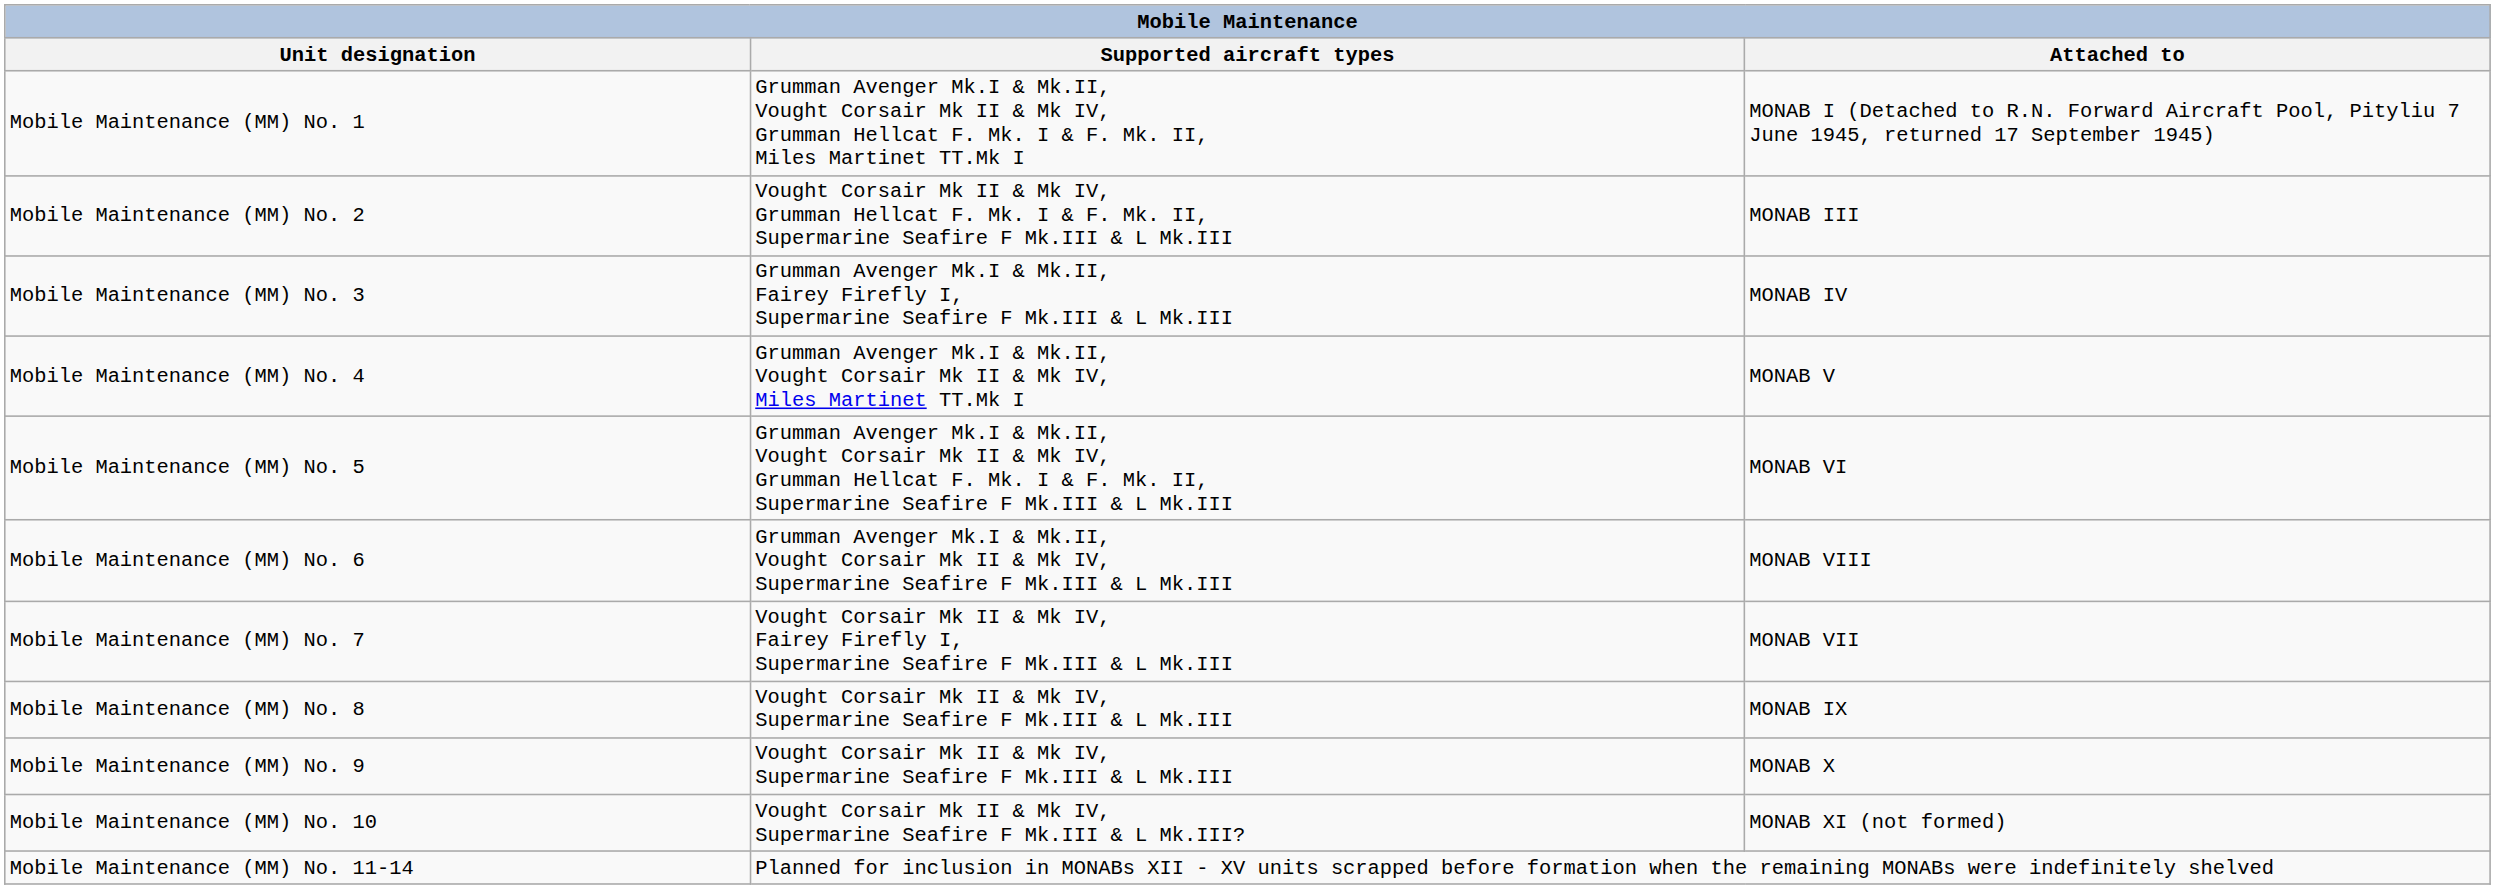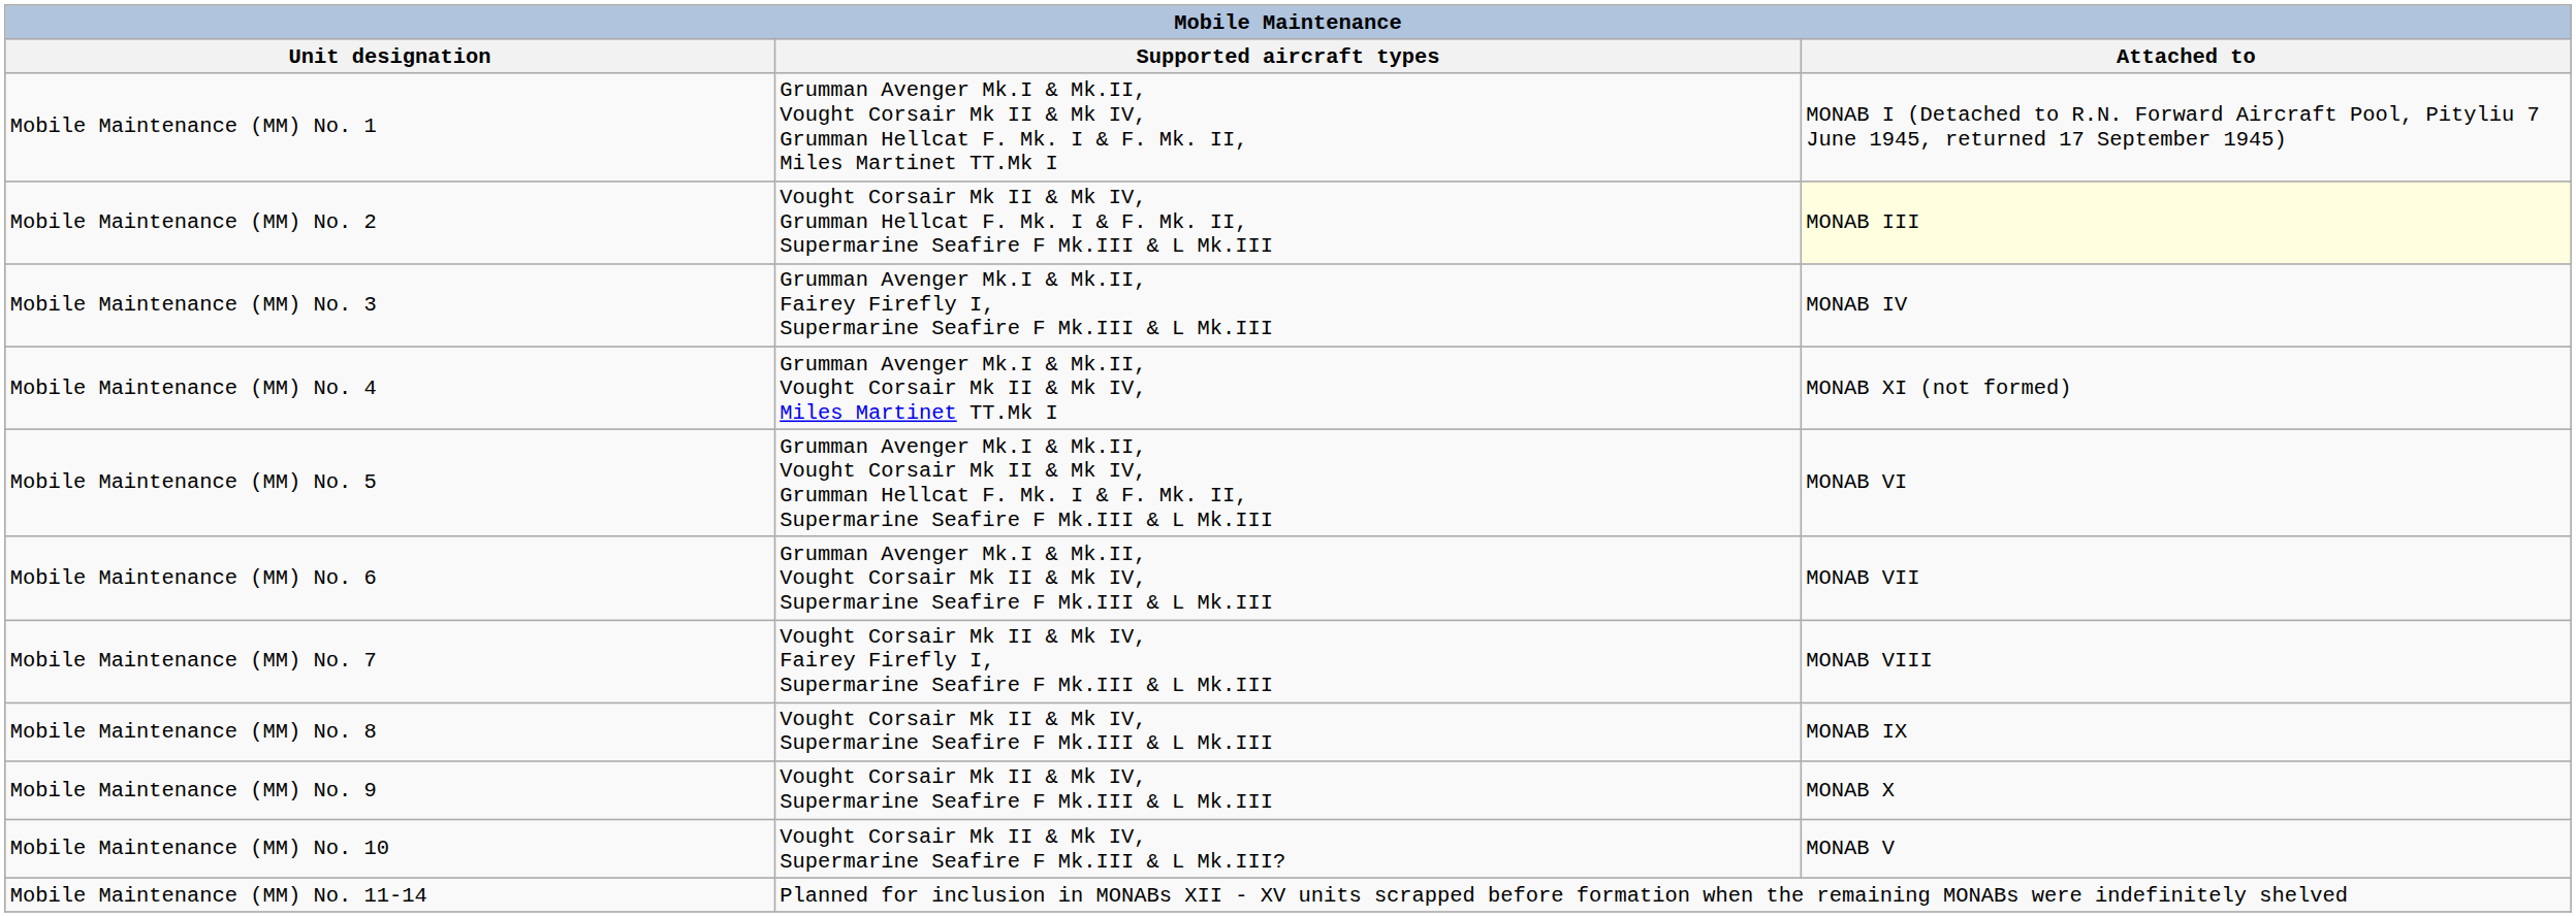Mobile Maintenance (MM) No. 2 | Attached to: no background -> lightyellow background
Mobile Maintenance (MM) No. 4 | Attached to: MONAB V -> MONAB XI (not formed)
Mobile Maintenance (MM) No. 6 | Attached to: MONAB VIII -> MONAB VII
Mobile Maintenance (MM) No. 7 | Attached to: MONAB VII -> MONAB VIII
Mobile Maintenance (MM) No. 10 | Attached to: MONAB XI (not formed) -> MONAB V
